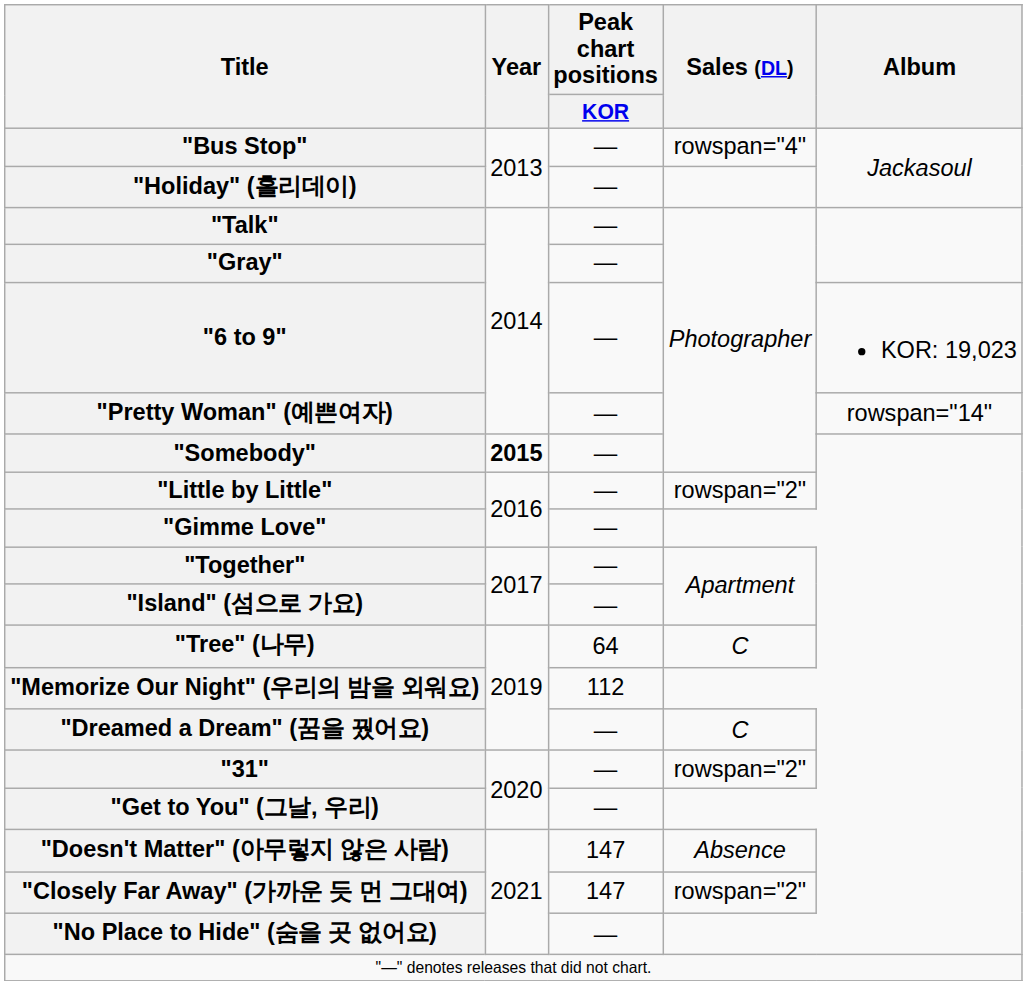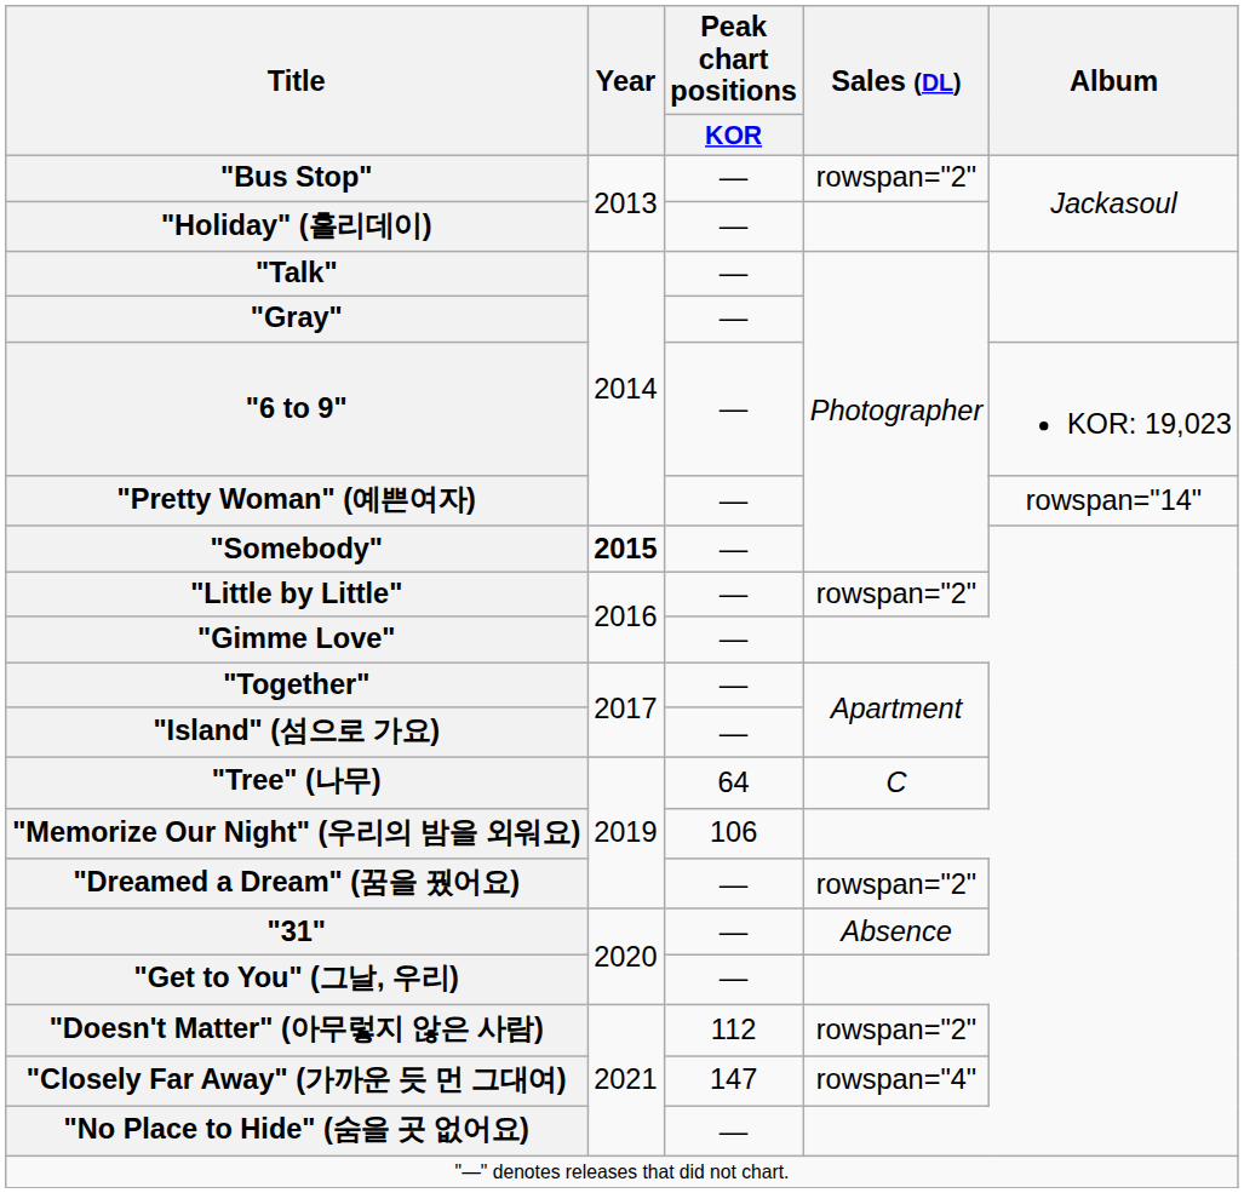"Bus Stop" | Sales (DL): rowspan="4" -> rowspan="2"
"Memorize Our Night" (우리의 밤을 외워요) | Peak chart positions / KOR: 112 -> 106
"Dreamed a Dream" (꿈을 꿨어요) | Sales (DL): C -> rowspan="2"
"31" | Sales (DL): rowspan="2" -> Absence
"Doesn't Matter" (아무렇지 않은 사람) | Peak chart positions / KOR: 147 -> 112
"Doesn't Matter" (아무렇지 않은 사람) | Sales (DL): Absence -> rowspan="2"
"Closely Far Away" (가까운 듯 먼 그대여) | Sales (DL): rowspan="2" -> rowspan="4"
